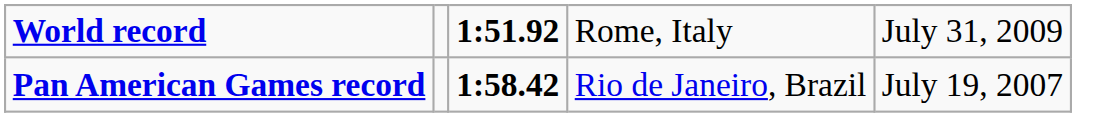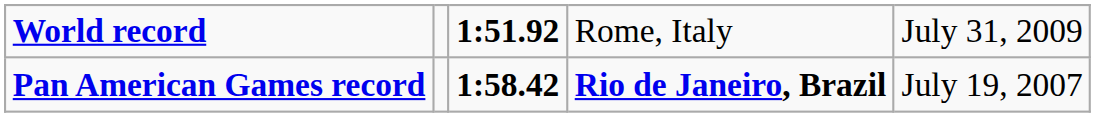Pan American Games record | column 4: normal -> bold
